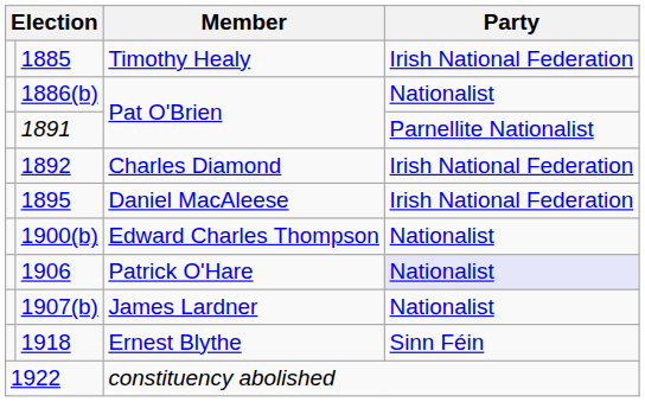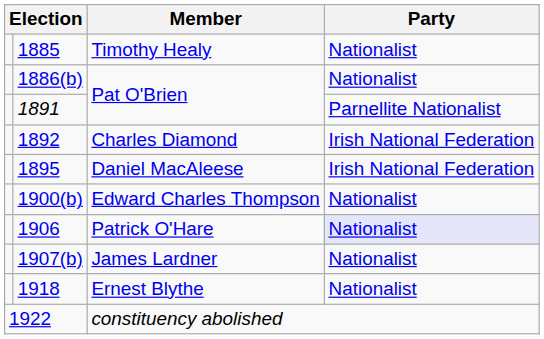Timothy Healy | Party: Irish National Federation -> Nationalist
Ernest Blythe | Party: Sinn Féin -> Nationalist
